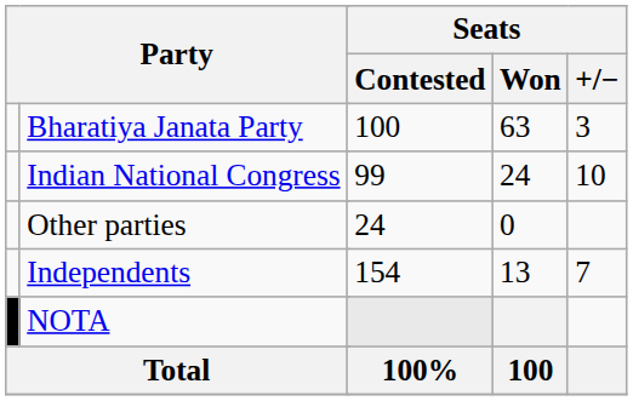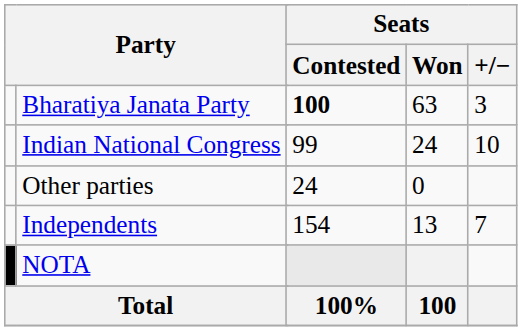Bharatiya Janata Party | Seats / Contested: normal -> bold
